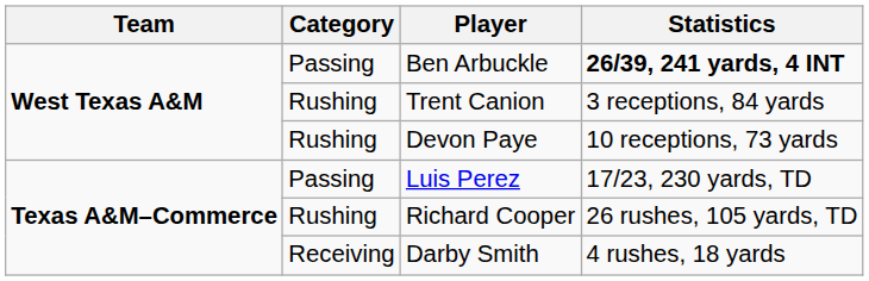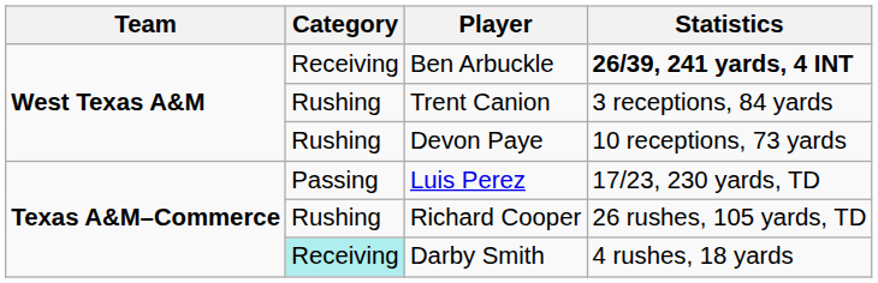Ben Arbuckle | Category: Passing -> Receiving
Darby Smith | Category: no background -> paleturquoise background
